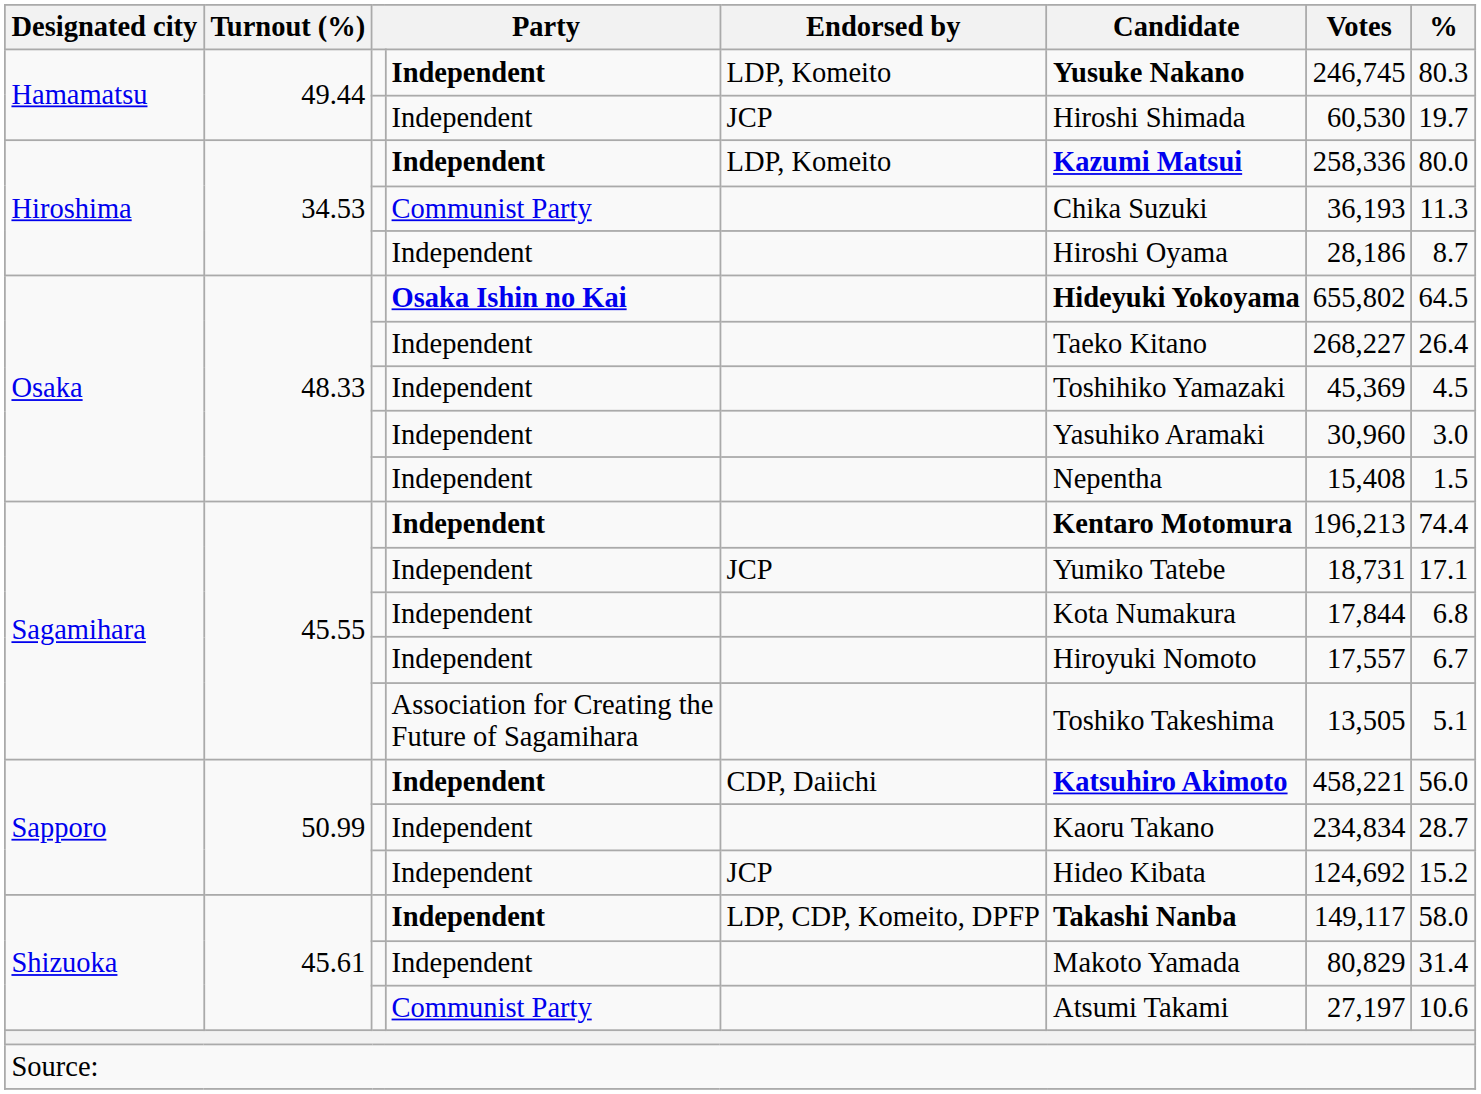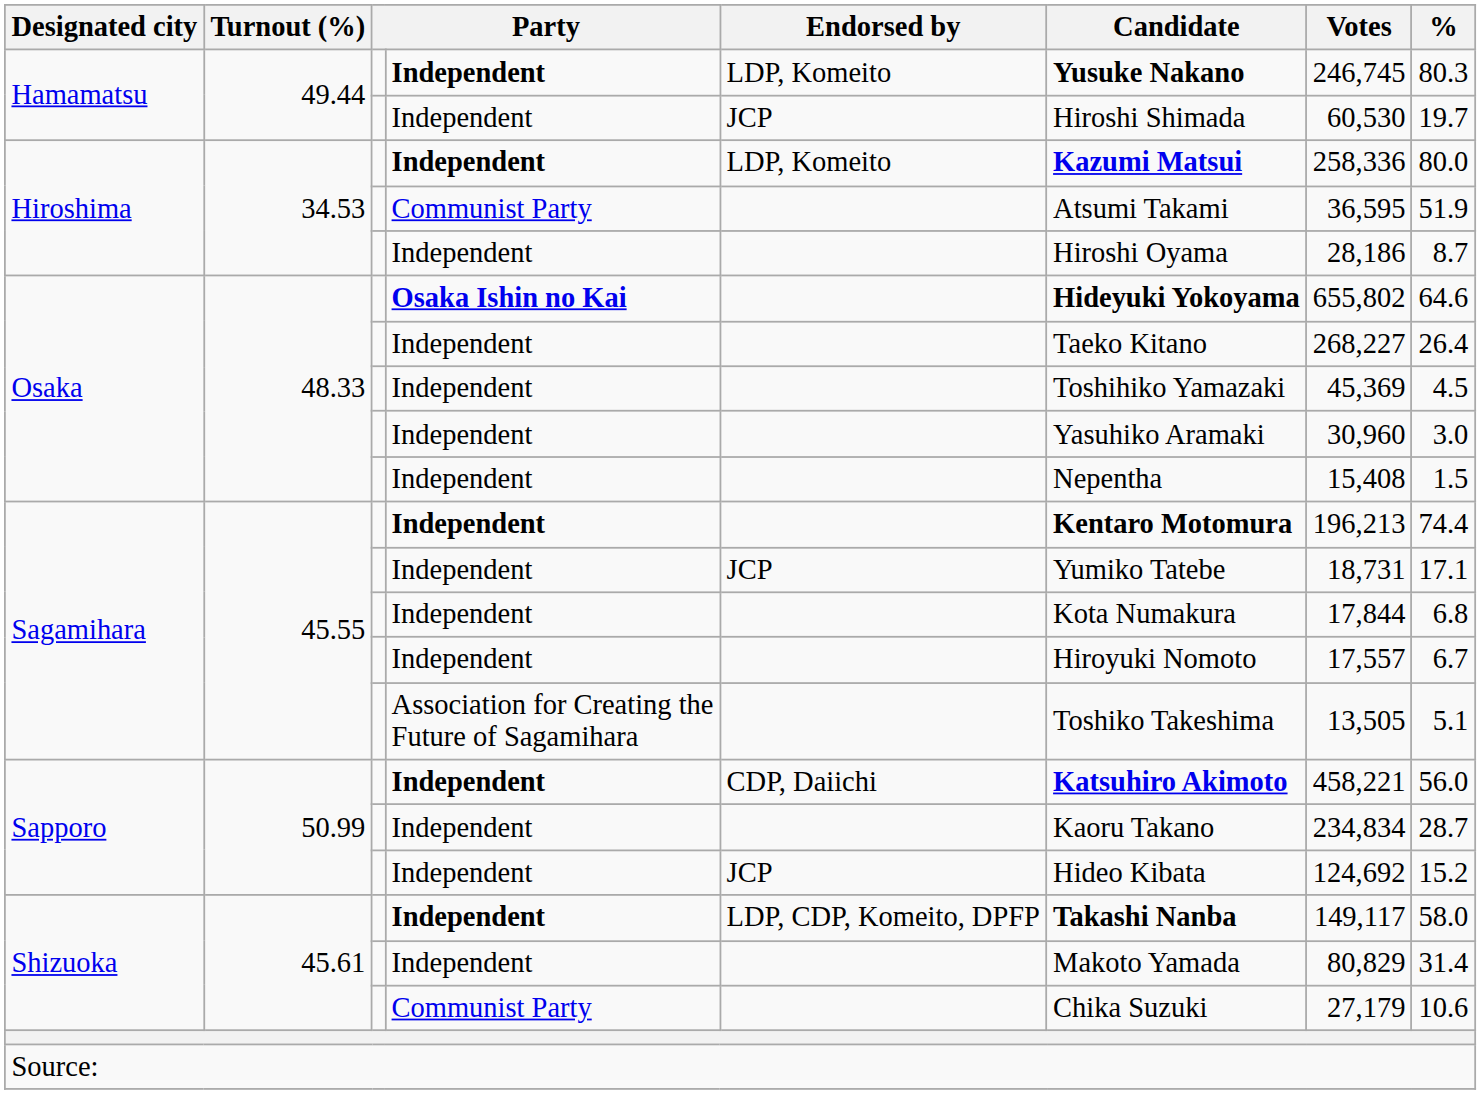Hiroshima / Communist Party | Candidate: Chika Suzuki -> Atsumi Takami
Hiroshima / Communist Party | Votes: 36,193 -> 36,595
Hiroshima / Communist Party | %: 11.3 -> 51.9
Osaka / Osaka Ishin no Kai | %: 64.5 -> 64.6
Shizuoka / Communist Party | Candidate: Atsumi Takami -> Chika Suzuki
Shizuoka / Communist Party | Votes: 27,197 -> 27,179
